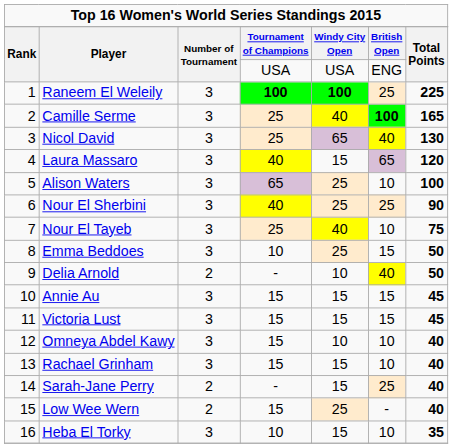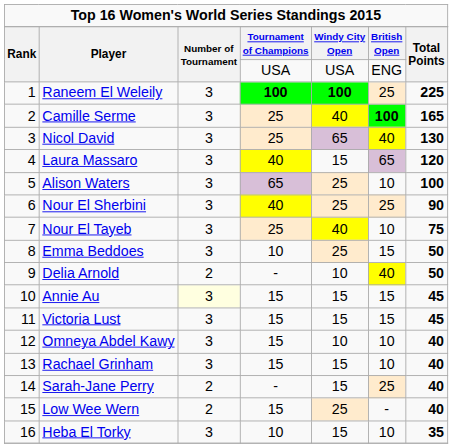Annie Au | column 3: no background -> lightyellow background
